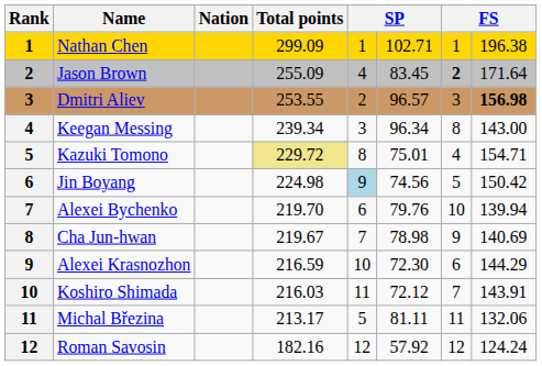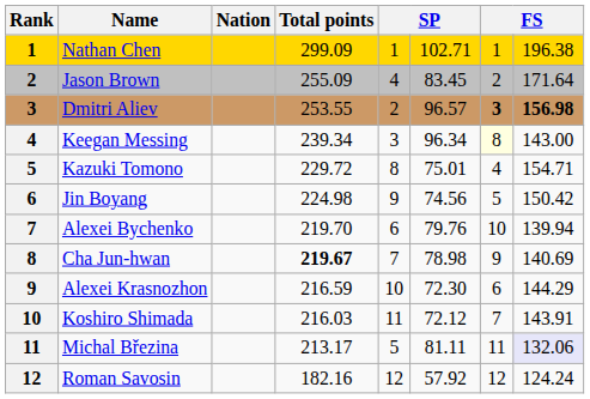Jason Brown | column 7: bold -> normal
Dmitri Aliev | column 7: normal -> bold
Keegan Messing | column 7: no background -> lightyellow background
Kazuki Tomono | Total points: khaki background -> no background
Jin Boyang | column 5: lightblue background -> no background
Cha Jun-hwan | Total points: normal -> bold
Michal Březina | column 8: no background -> lavender background
